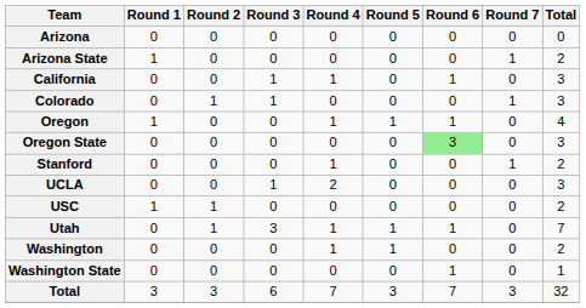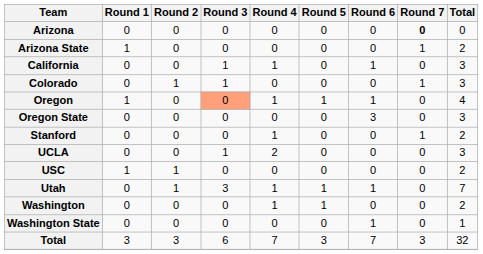Arizona | Round 7: normal -> bold
Oregon | Round 3: no background -> lightsalmon background
Oregon State | Round 6: lightgreen background -> no background
